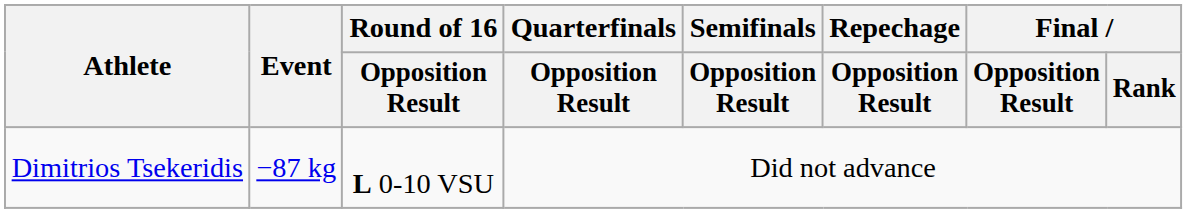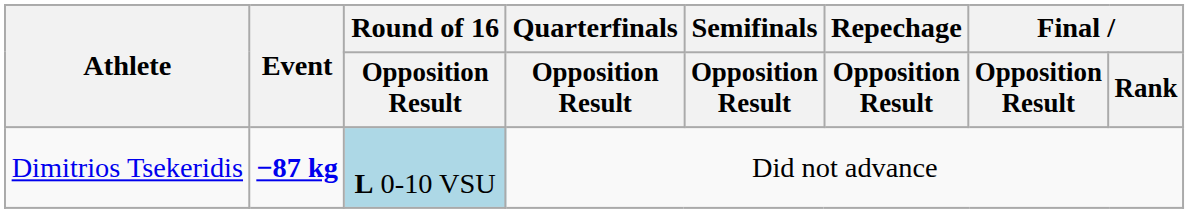Dimitrios Tsekeridis | Event: normal -> bold
Dimitrios Tsekeridis | Round of 16 / Opposition Result: no background -> lightblue background
